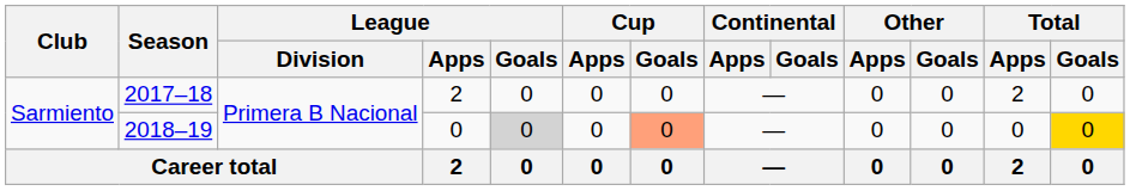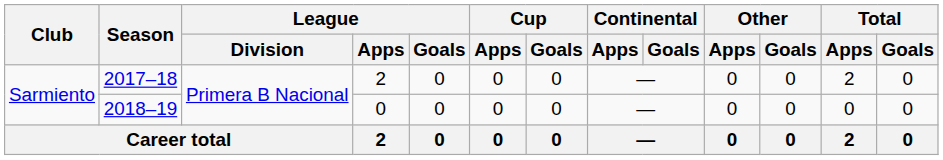2018–19 | League / Goals: lightgrey background -> no background
2018–19 | Cup / Goals: lightsalmon background -> no background
2018–19 | Total / Goals: gold background -> no background
